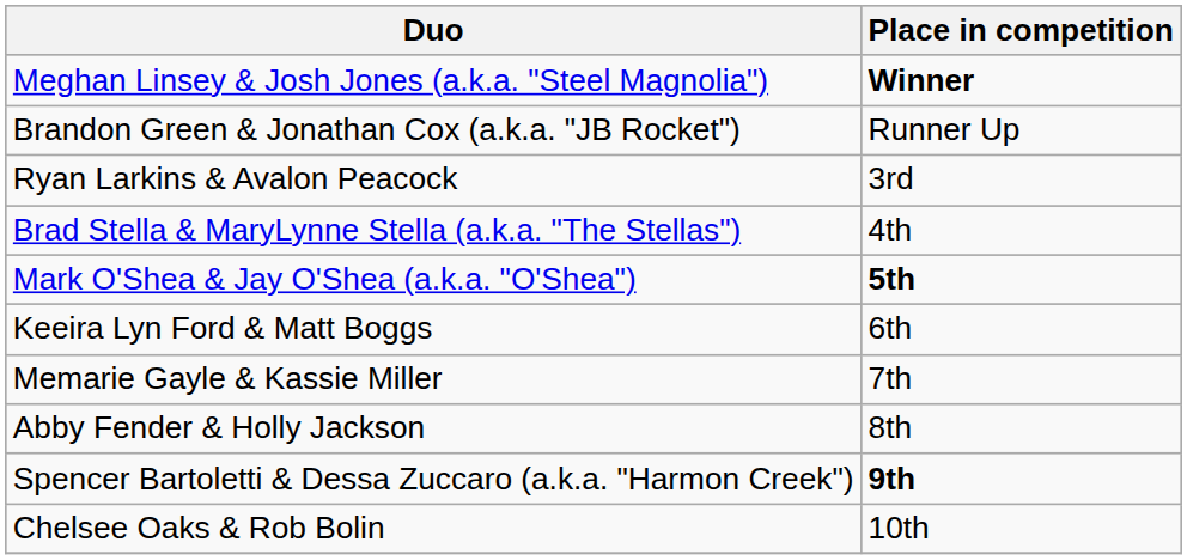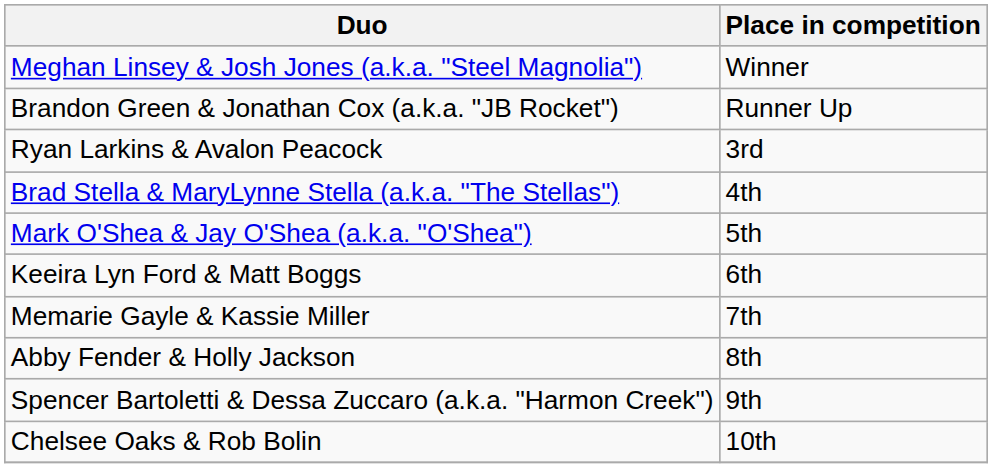Meghan Linsey & Josh Jones (a.k.a. "Steel Magnolia") | Place in competition: bold -> normal
Mark O'Shea & Jay O'Shea (a.k.a. "O'Shea") | Place in competition: bold -> normal
Spencer Bartoletti & Dessa Zuccaro (a.k.a. "Harmon Creek") | Place in competition: bold -> normal
